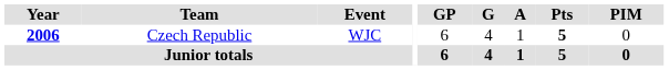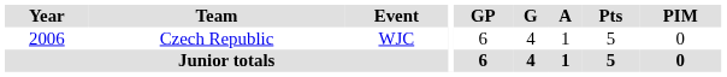Czech Republic | Year: bold -> normal
Czech Republic | Pts: bold -> normal
